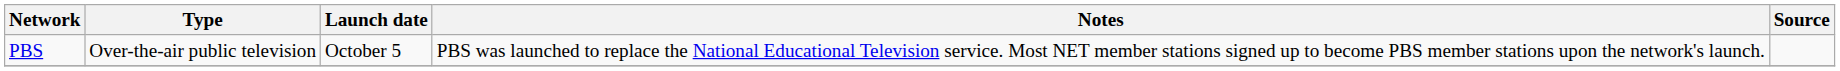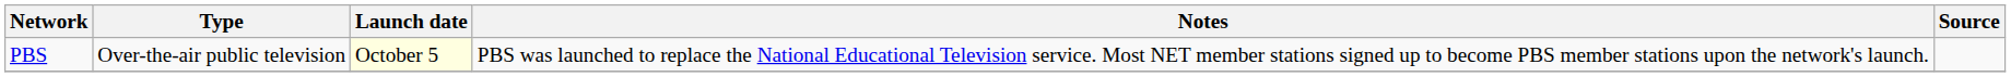PBS | Launch date: no background -> lightyellow background
